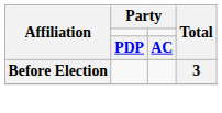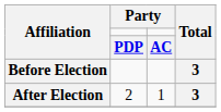+ row: After Election | 2 | 1 | 3
